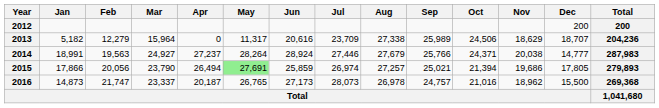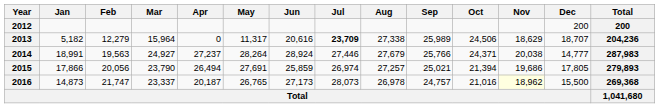2013 | Jul: normal -> bold
2015 | May: lightgreen background -> no background
2016 | Nov: no background -> lightyellow background
